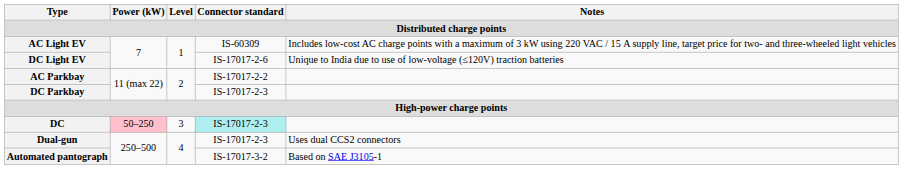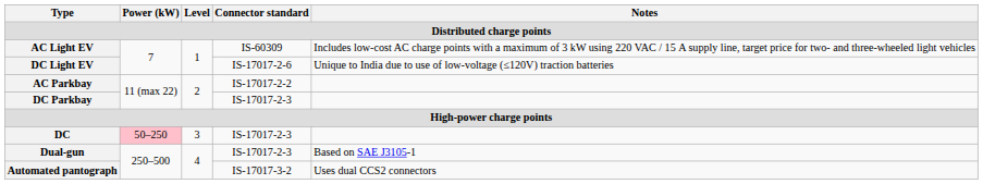DC | Connector standard: paleturquoise background -> no background
Dual-gun | Notes: Uses dual CCS2 connectors -> Based on SAE J3105-1
Automated pantograph | Notes: Based on SAE J3105-1 -> Uses dual CCS2 connectors
